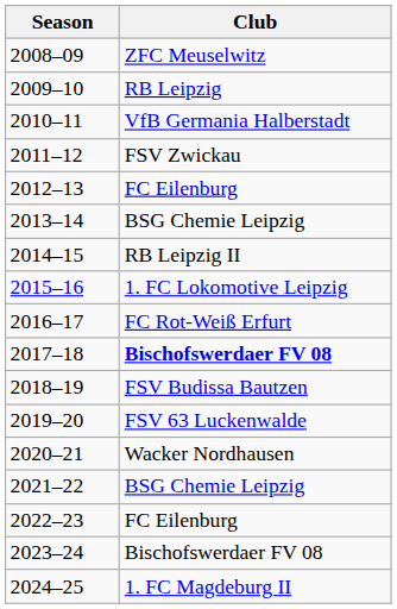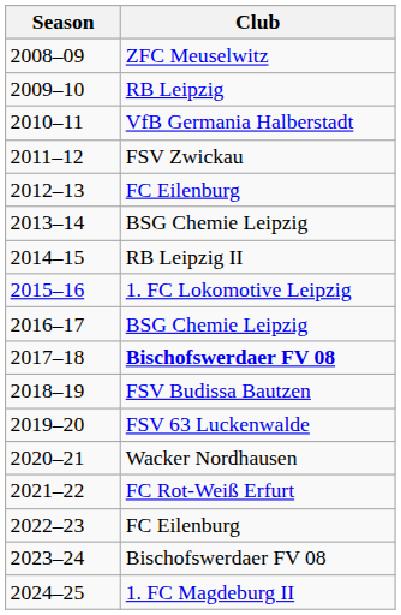2016–17 | Club: FC Rot-Weiß Erfurt -> BSG Chemie Leipzig
2021–22 | Club: BSG Chemie Leipzig -> FC Rot-Weiß Erfurt
